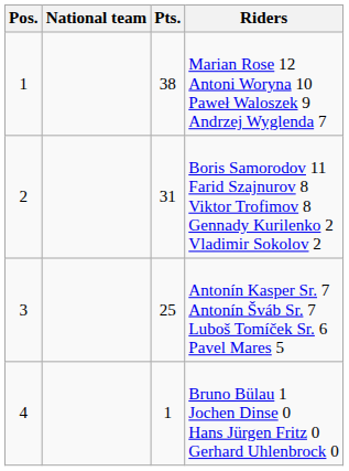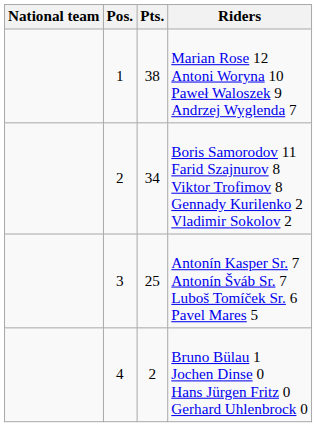columns swapped: Pos. <-> National team
row 3 | Pts.: 31 -> 34
row 5 | Pts.: 1 -> 2
